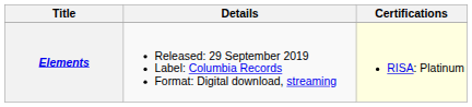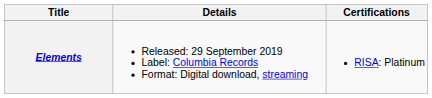Elements | Certifications: lightyellow background -> no background
